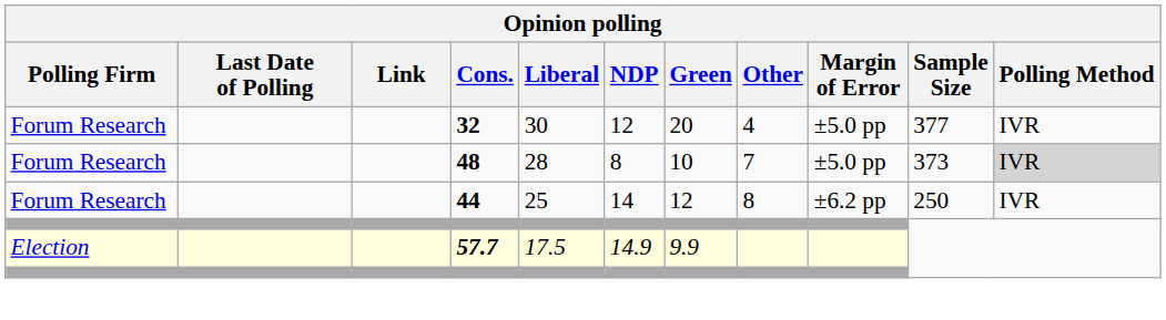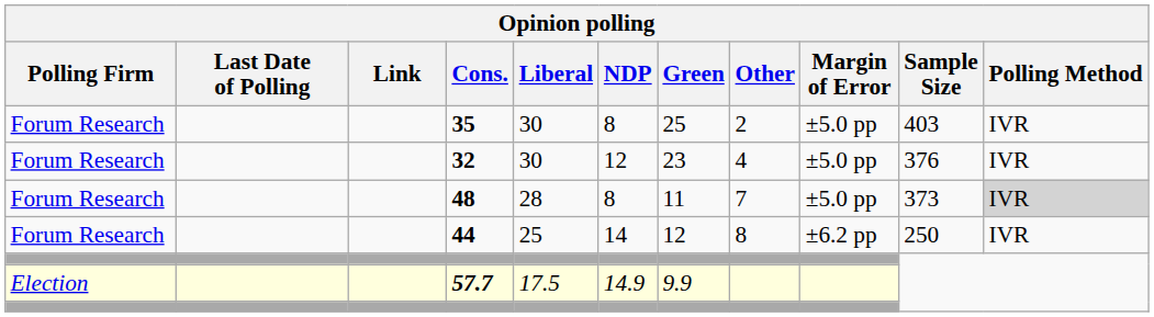+ row: Forum Research | 35 | 30 | 8 | 25 | 2 | ±5.0 pp | 403 | IVR
32 | Green: 20 -> 23
32 | Sample Size: 377 -> 376
48 | Green: 10 -> 11
